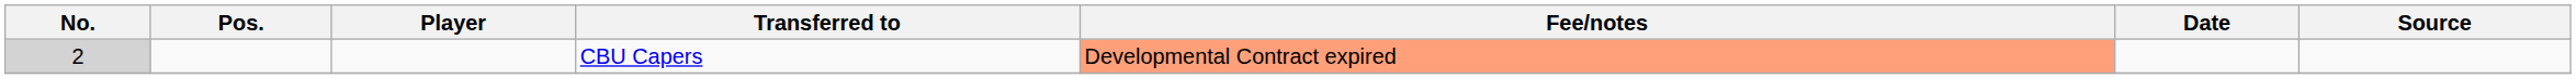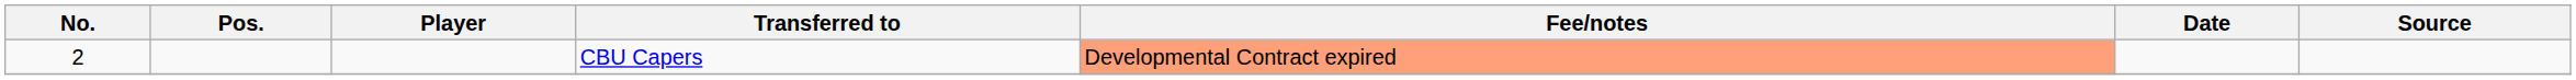CBU Capers | No.: lightgrey background -> no background
